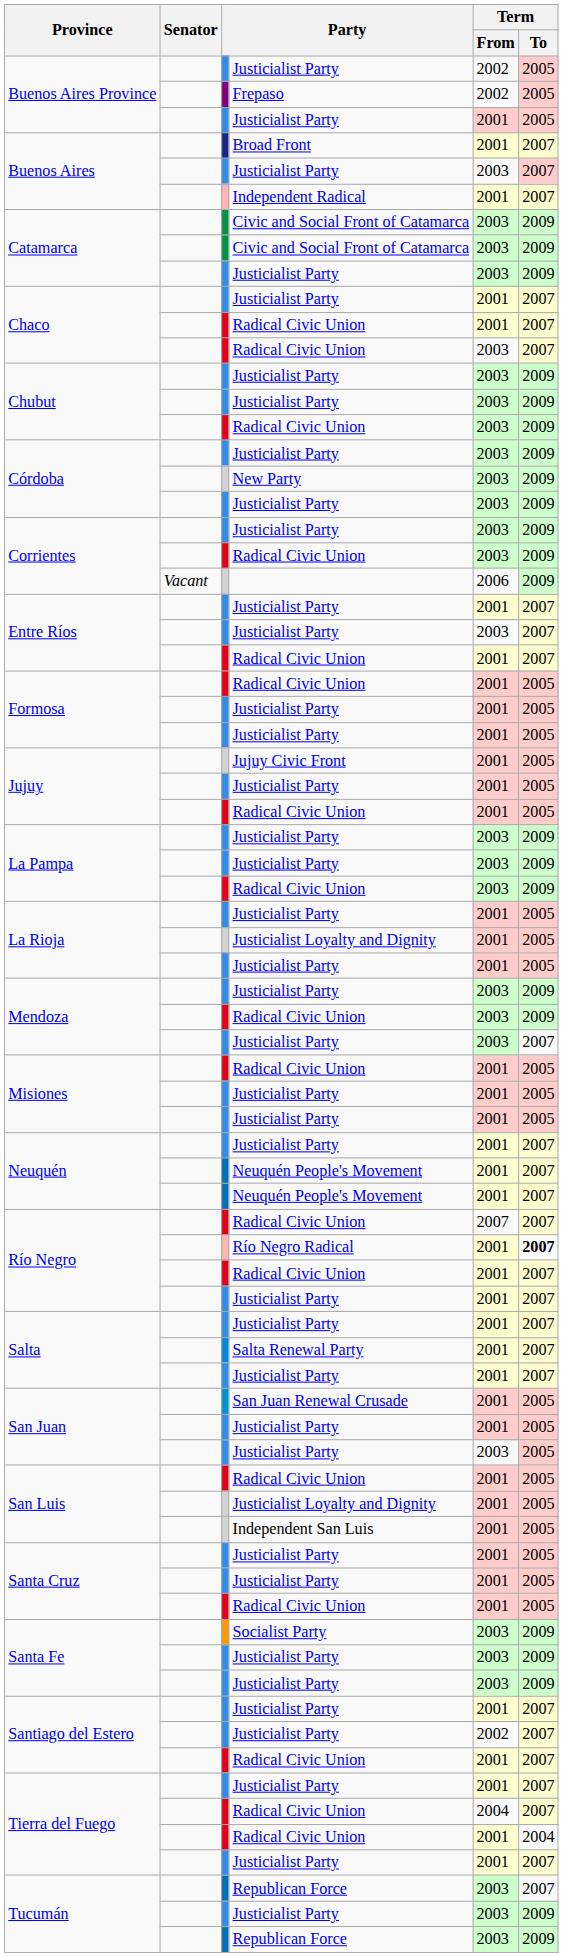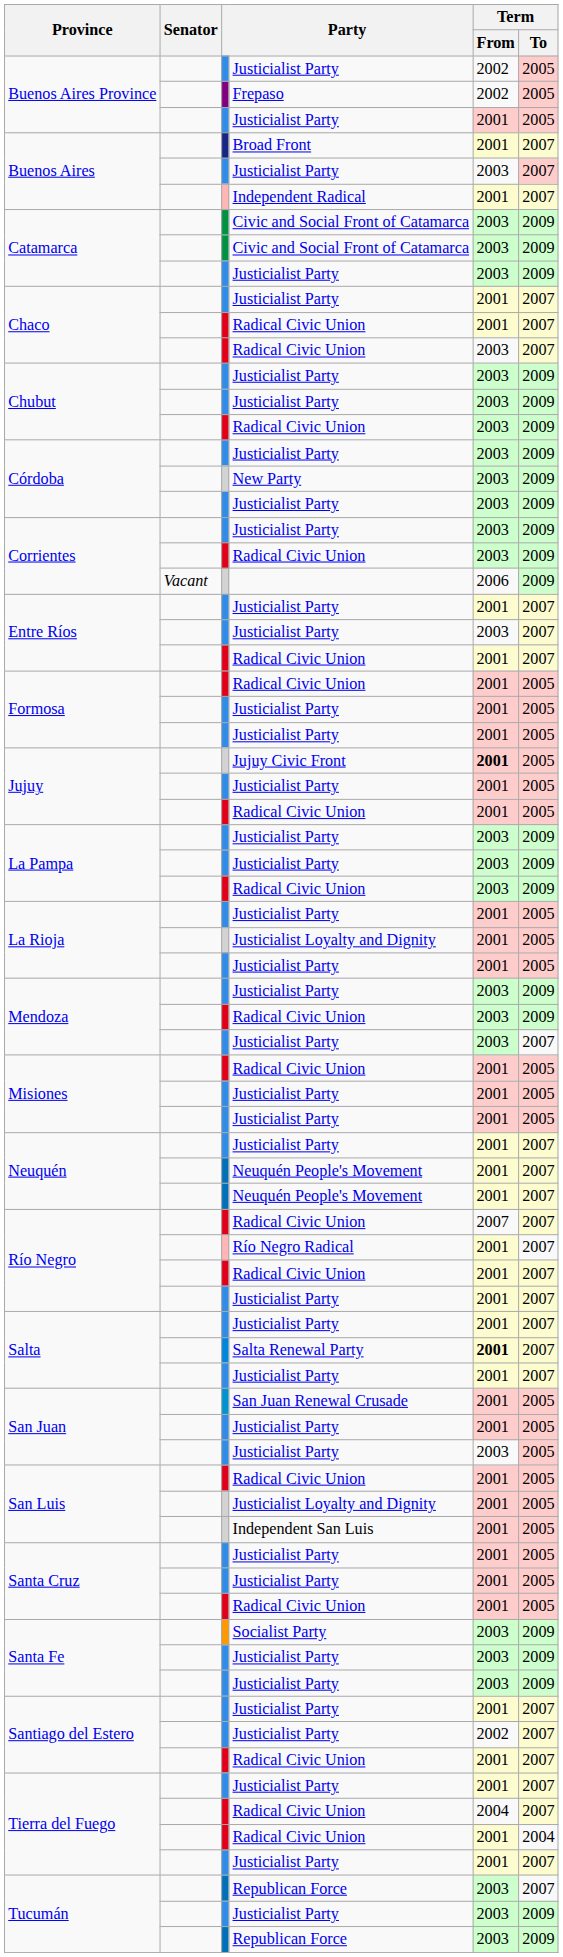Jujuy / Jujuy Civic Front | Term / From: normal -> bold
Río Negro / Río Negro Radical | Term / To: bold -> normal
Salta / Salta Renewal Party | Term / From: normal -> bold
